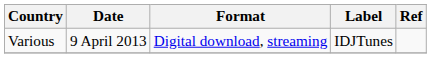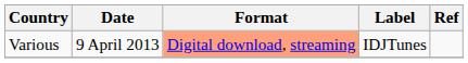Various | Format: no background -> lightsalmon background
